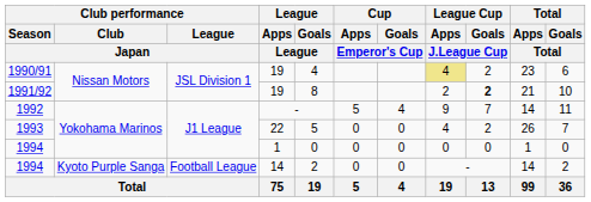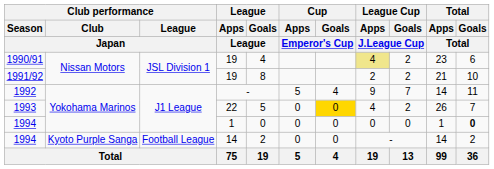1991/92 | League Cup / Goals / J.League Cup: bold -> normal
1993 | Cup / Goals / Emperor's Cup: no background -> gold background
1994 / 1 | Total / Goals / Total: normal -> bold
